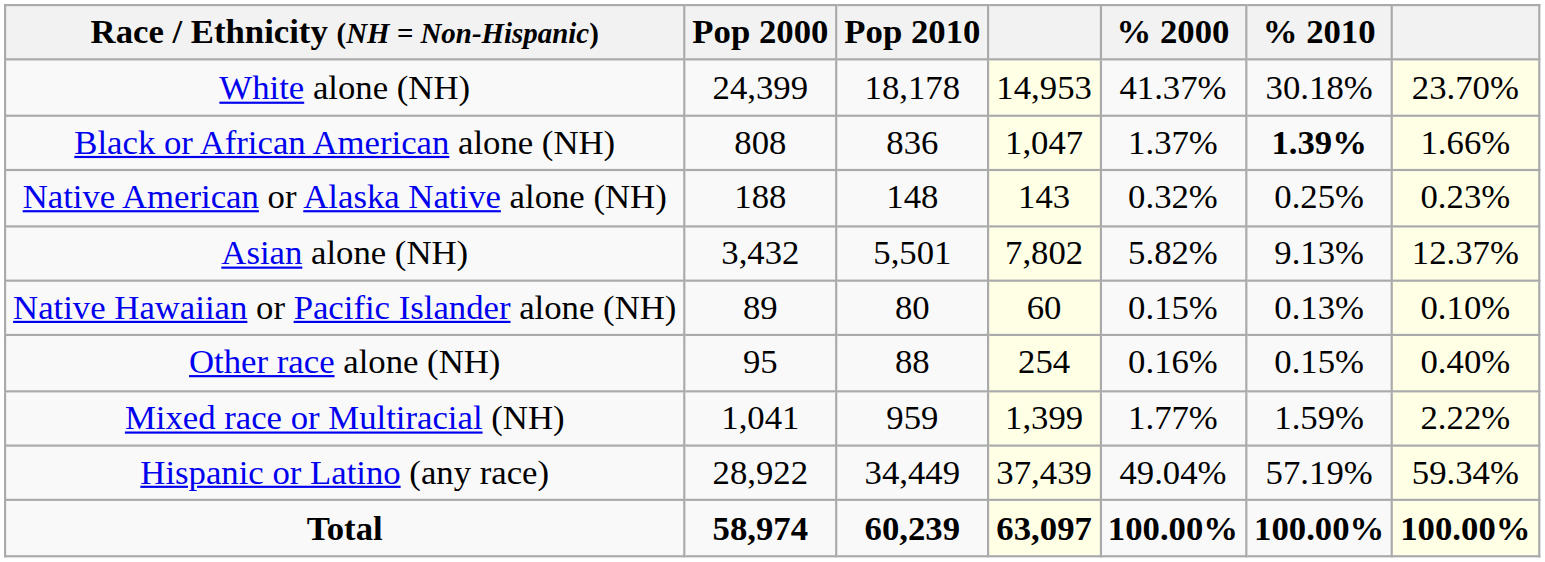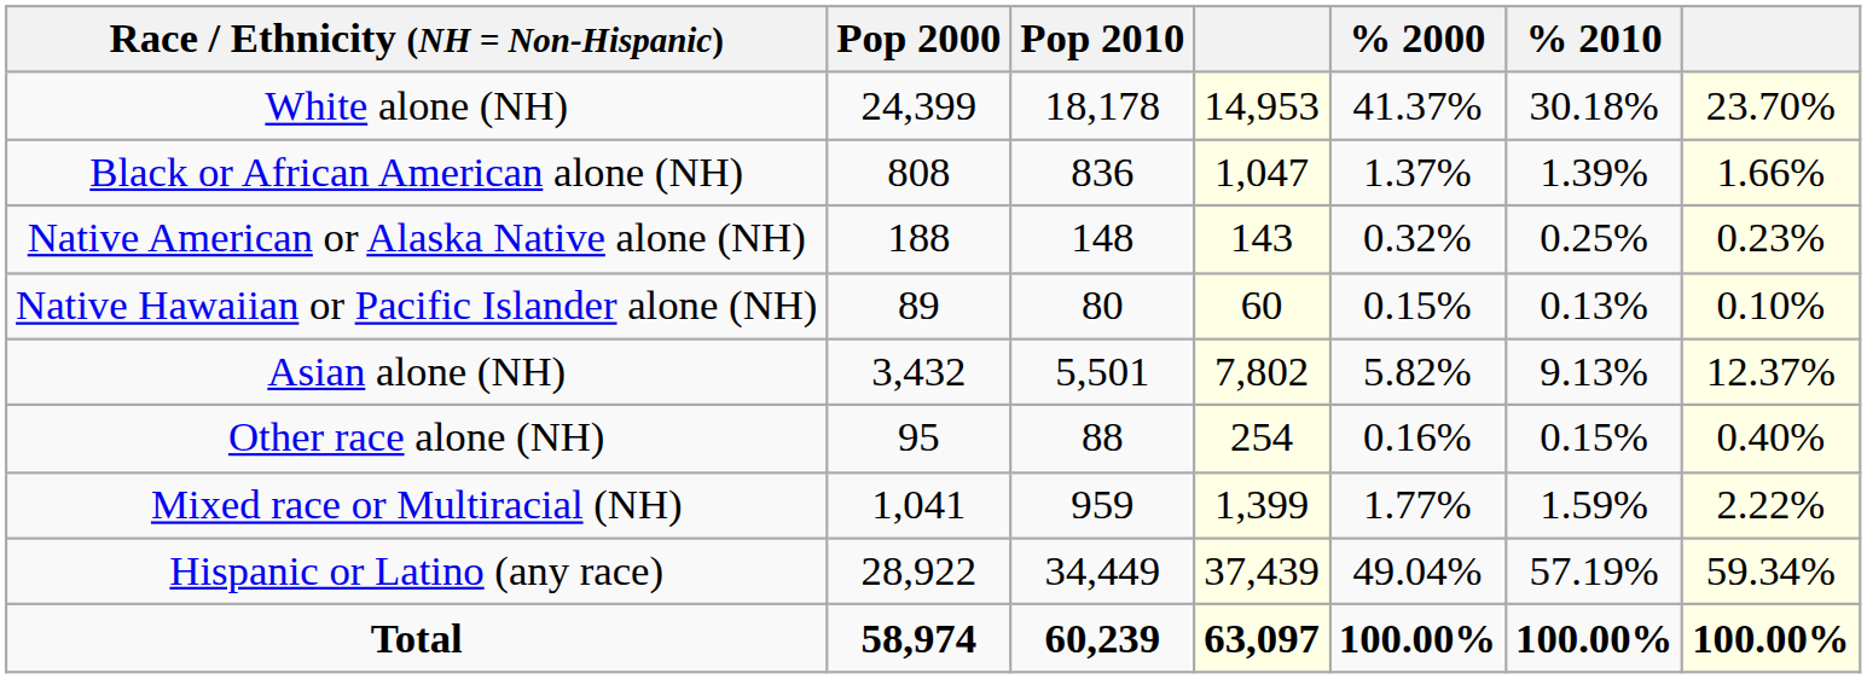Black or African American alone (NH) | % 2010: bold -> normal
rows swapped: Asian alone (NH) <-> Native Hawaiian or Pacific Islander alone (NH)
